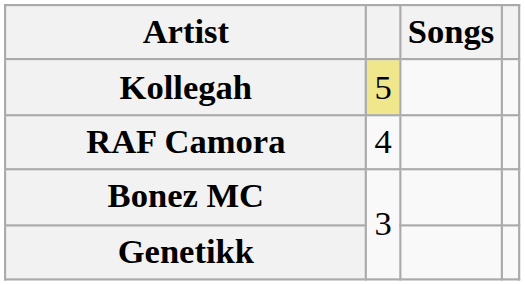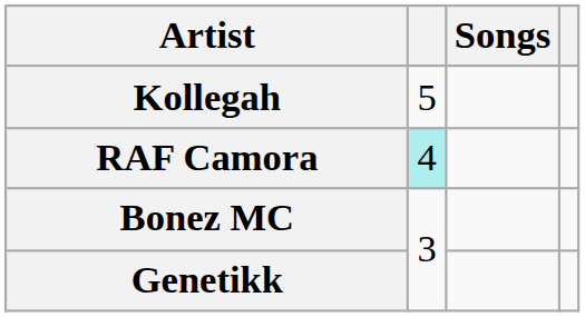Kollegah | column 2: khaki background -> no background
RAF Camora | column 2: no background -> paleturquoise background
